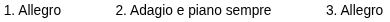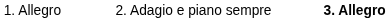1. Allegro | column 3: normal -> bold
